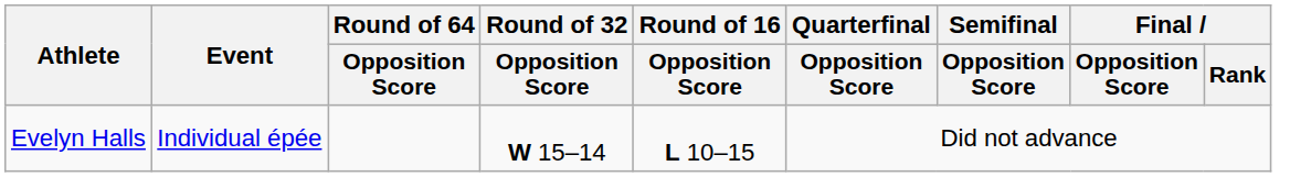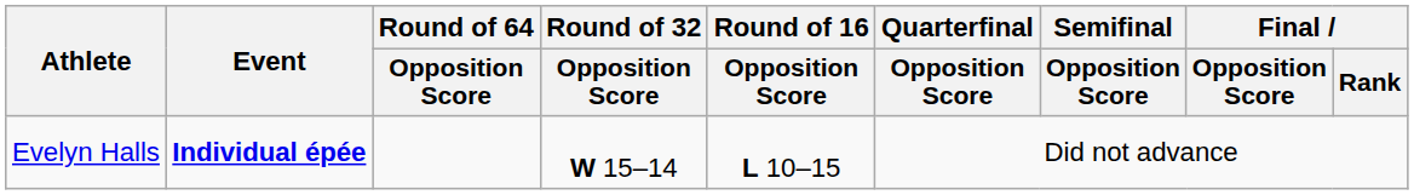Evelyn Halls | Event: normal -> bold
